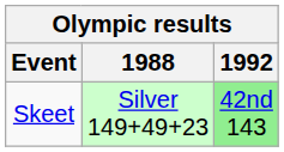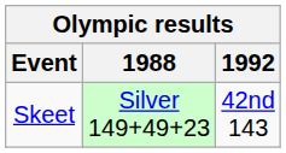Skeet | 1992: lightgreen background -> no background
